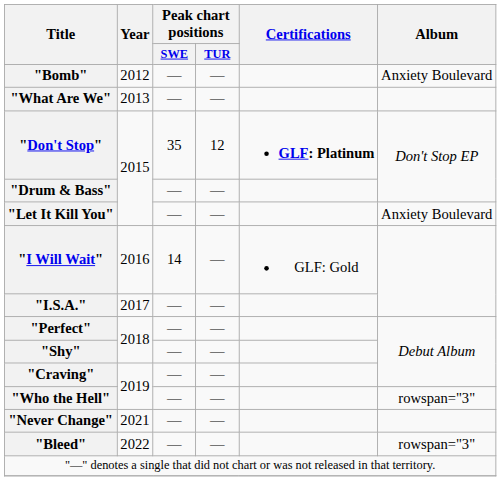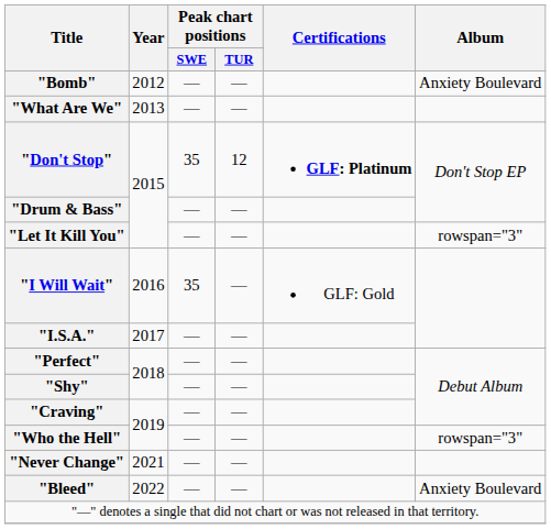"Let It Kill You" | Album: Anxiety Boulevard -> rowspan="3"
"I Will Wait" | Peak chart positions / SWE: 14 -> 35
"Bleed" | Album: rowspan="3" -> Anxiety Boulevard
